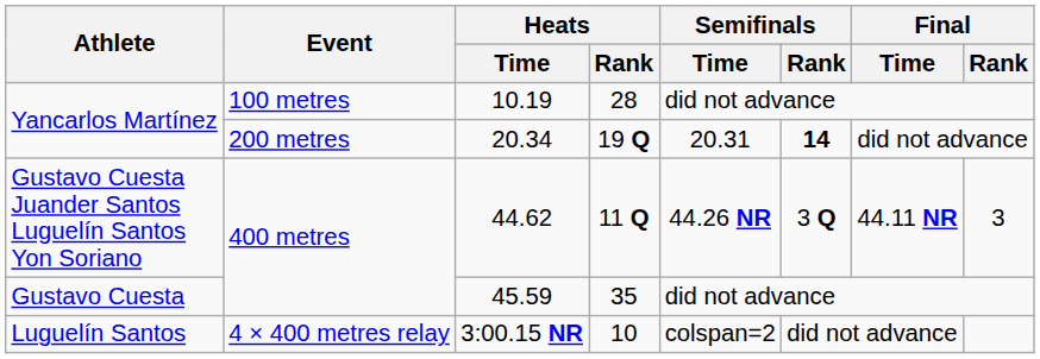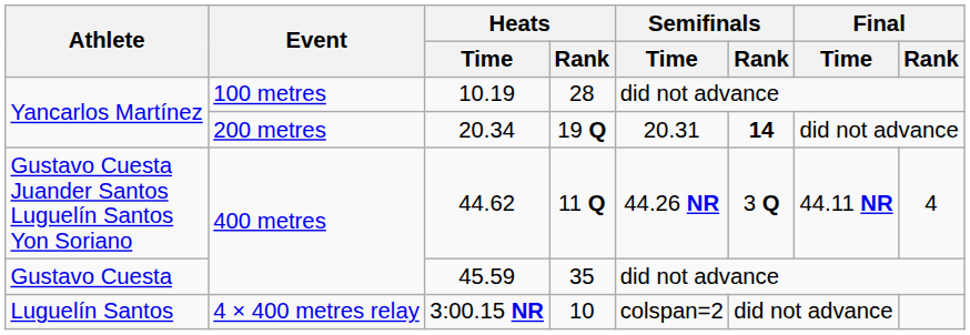44.62 | Final / Rank: 3 -> 4
